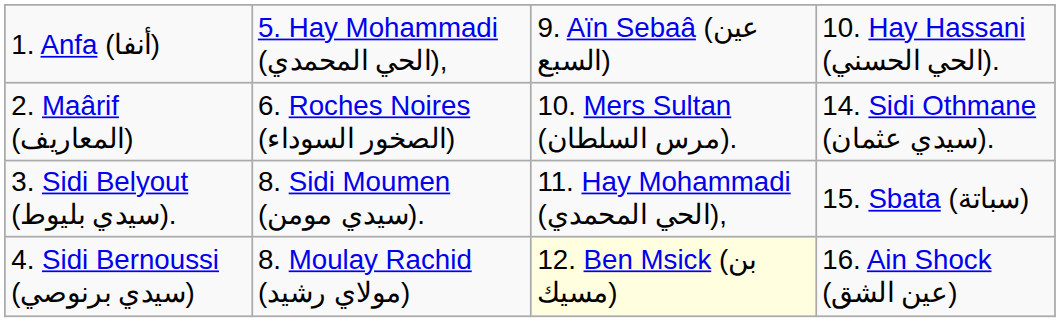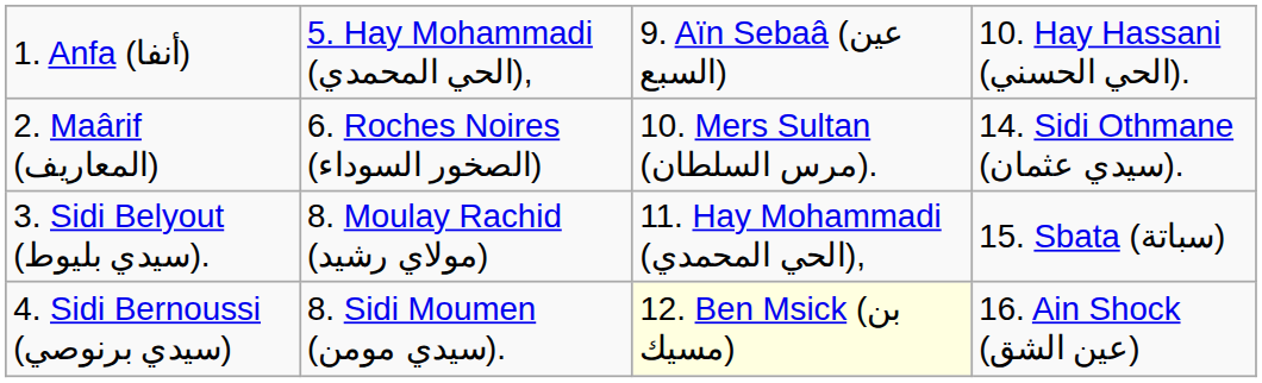3. Sidi Belyout (سيدي بليوط). | column 2: 8. Sidi Moumen (سيدي مومن). -> 8. Moulay Rachid (مولاي رشيد)
4. Sidi Bernoussi (سيدي برنوصي) | column 2: 8. Moulay Rachid (مولاي رشيد) -> 8. Sidi Moumen (سيدي مومن).
